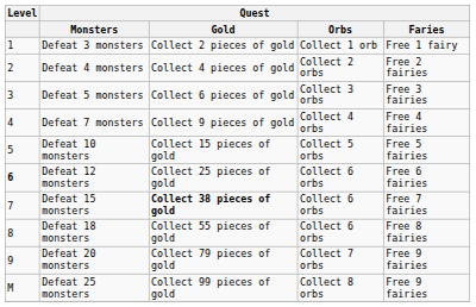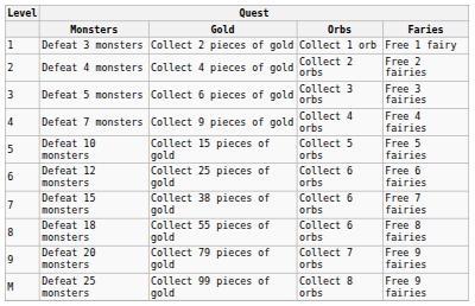Defeat 12 monsters | Level: bold -> normal
Defeat 15 monsters | Quest / Gold: bold -> normal
